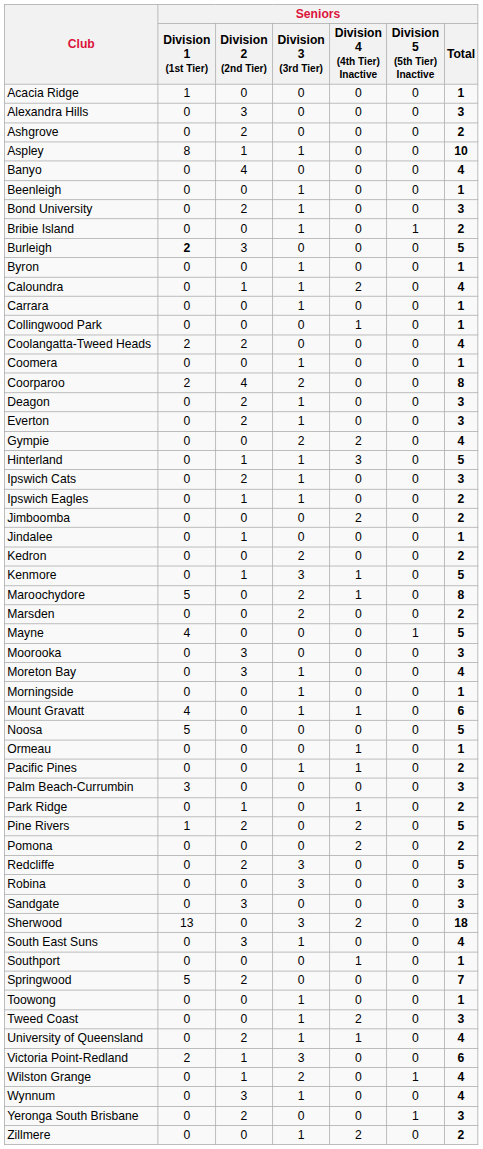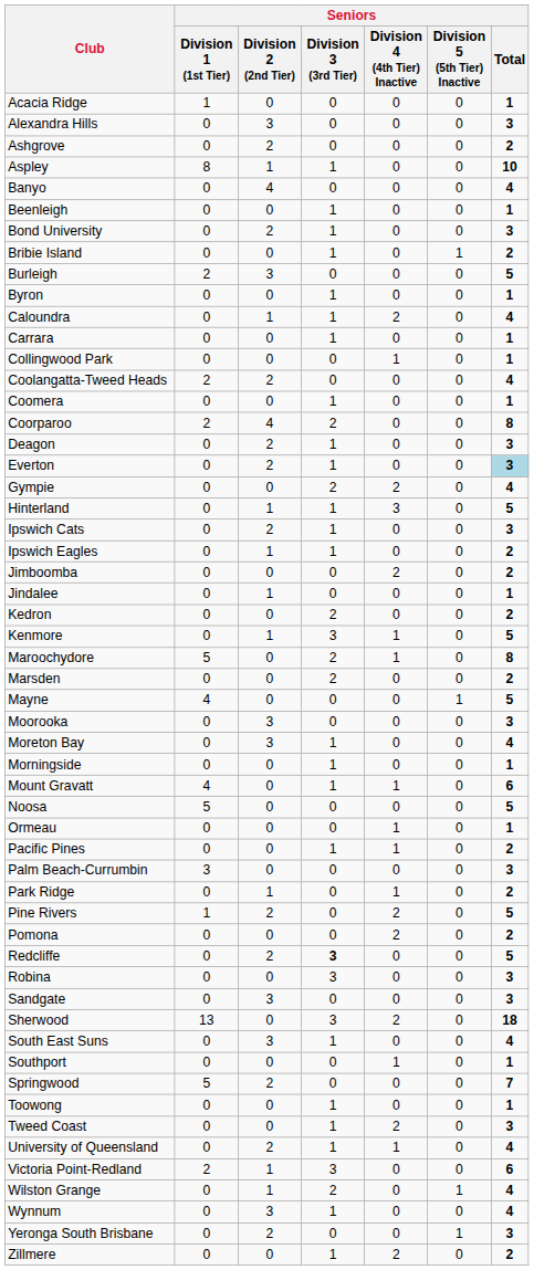Burleigh | Seniors / Division 1 (1st Tier): bold -> normal
Everton | Seniors / Total: no background -> lightblue background
Redcliffe | Seniors / Division 3 (3rd Tier): normal -> bold
